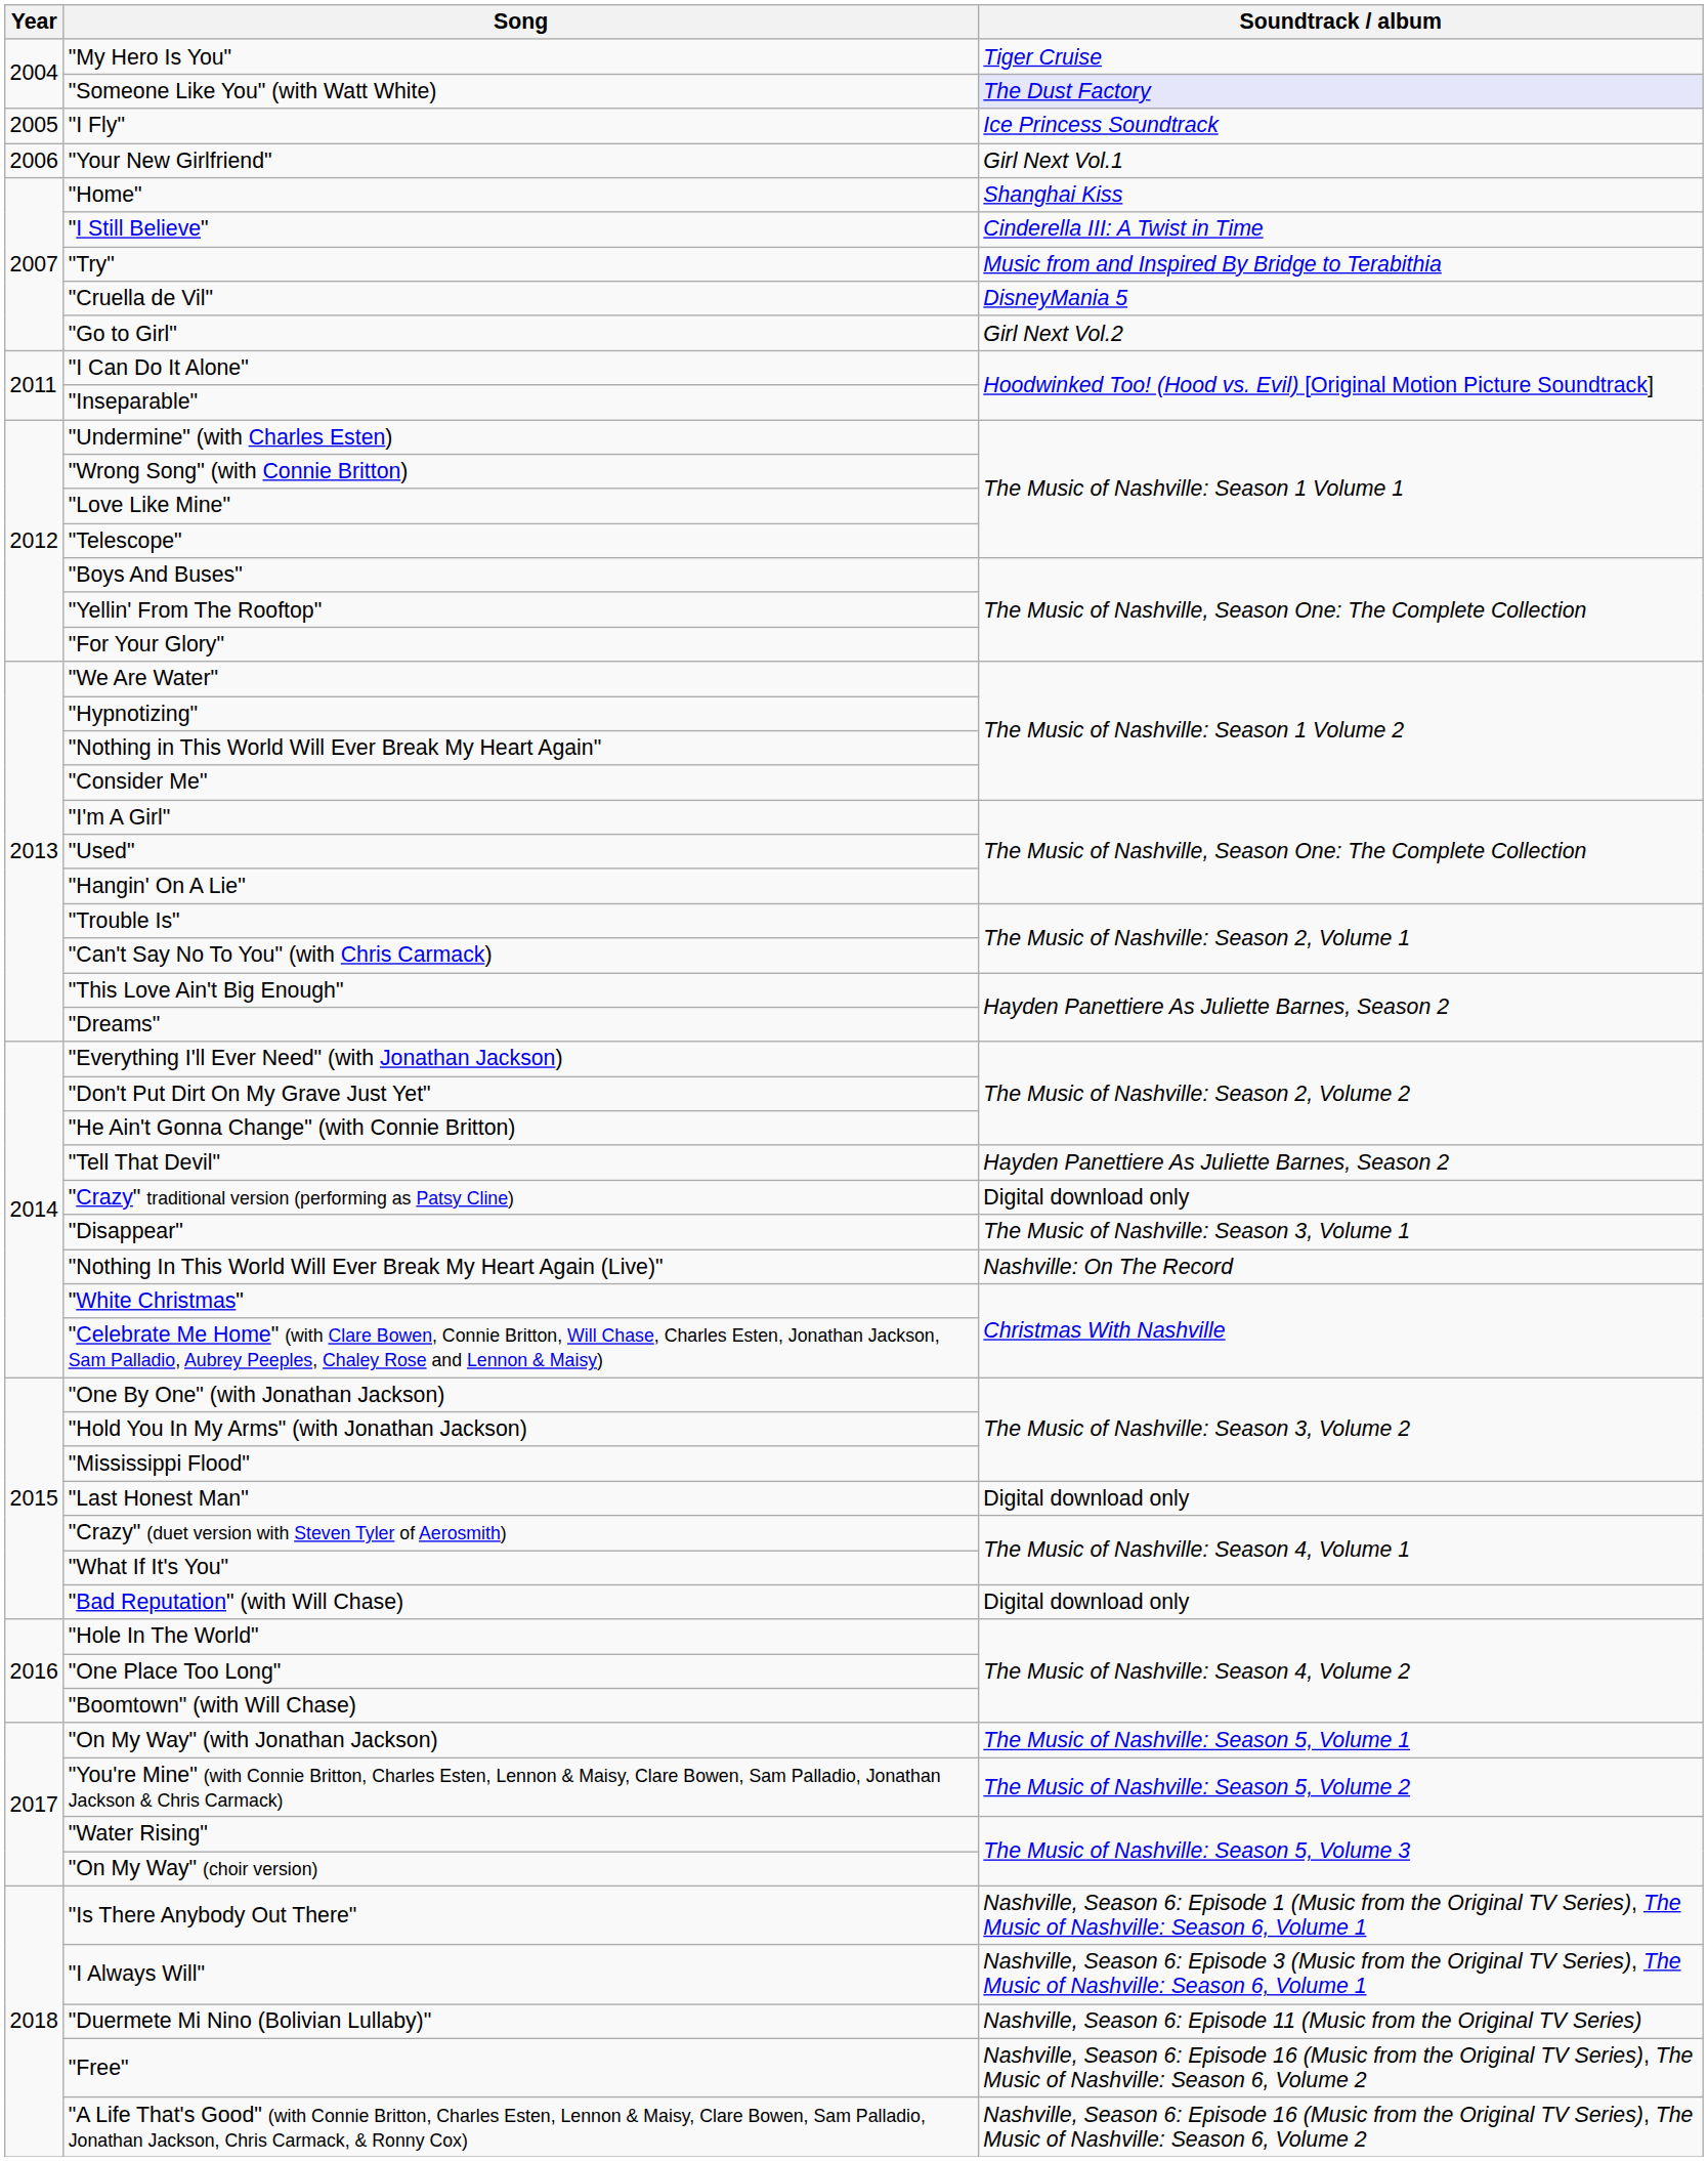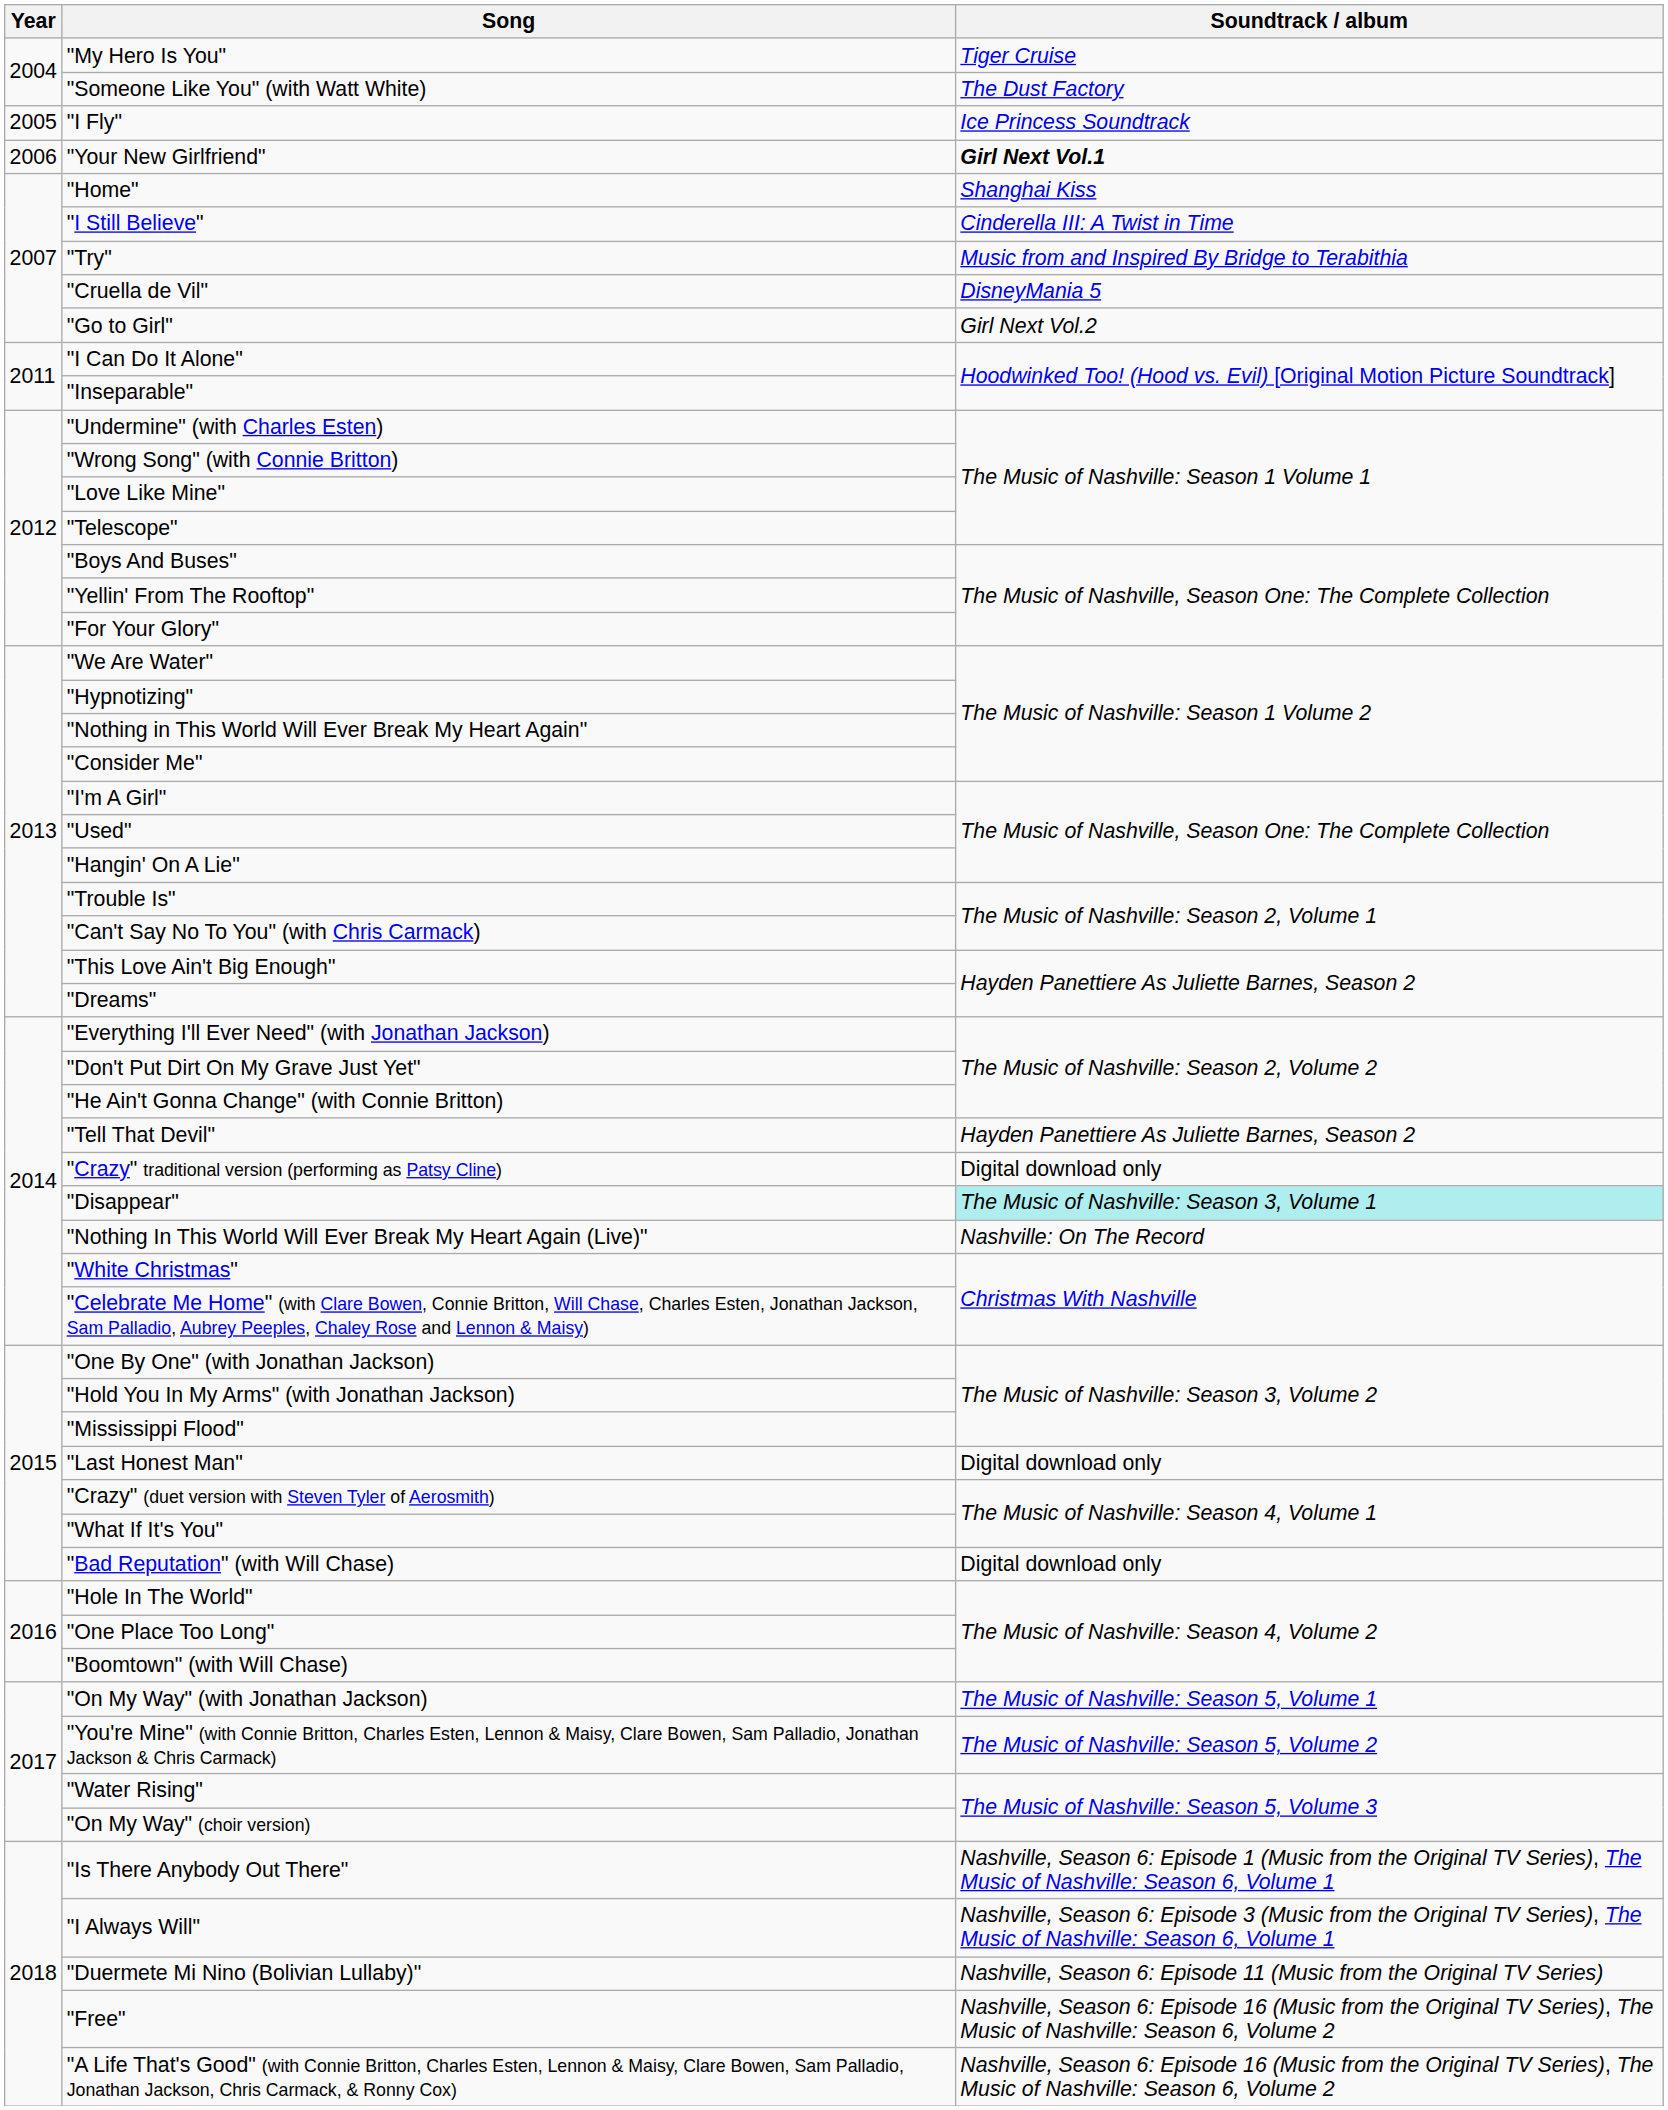"Someone Like You" (with Watt White) | Soundtrack / album: lavender background -> no background
"Your New Girlfriend" | Soundtrack / album: normal -> bold
"Disappear" | Soundtrack / album: no background -> paleturquoise background
